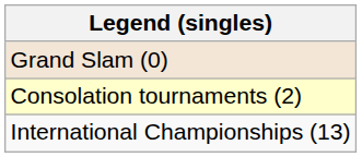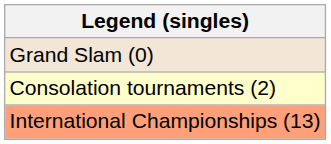row 4 | column 1: no background -> lightsalmon background
